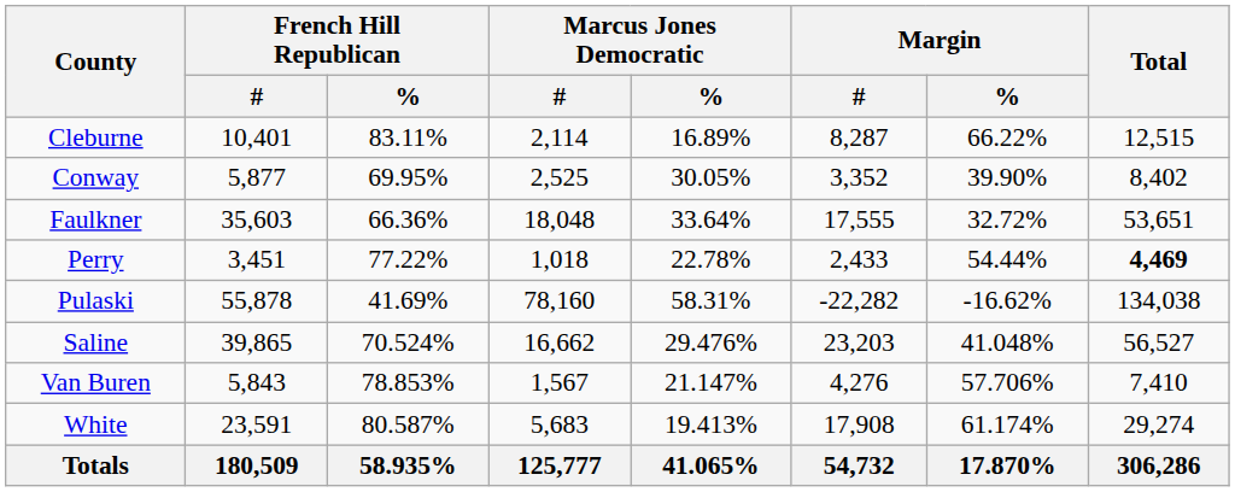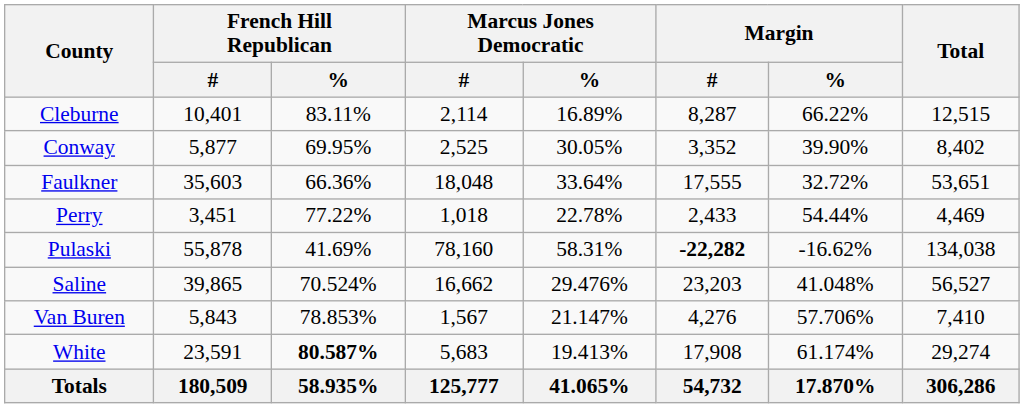Perry | Total: bold -> normal
Pulaski | Margin / #: normal -> bold
White | French Hill Republican / %: normal -> bold
